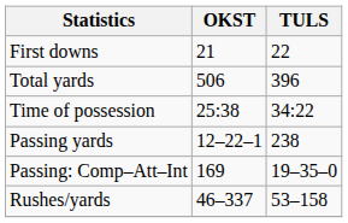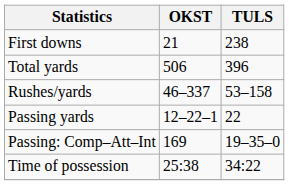First downs | TULS: 22 -> 238
rows swapped: Rushes/yards <-> Time of possession
Passing yards | TULS: 238 -> 22
